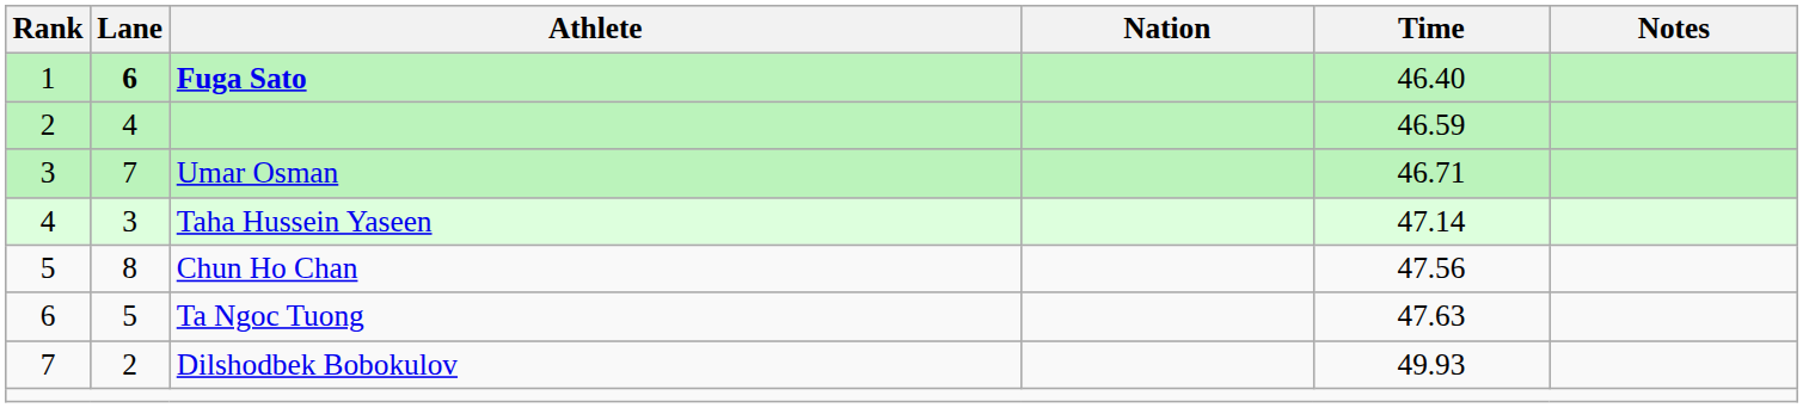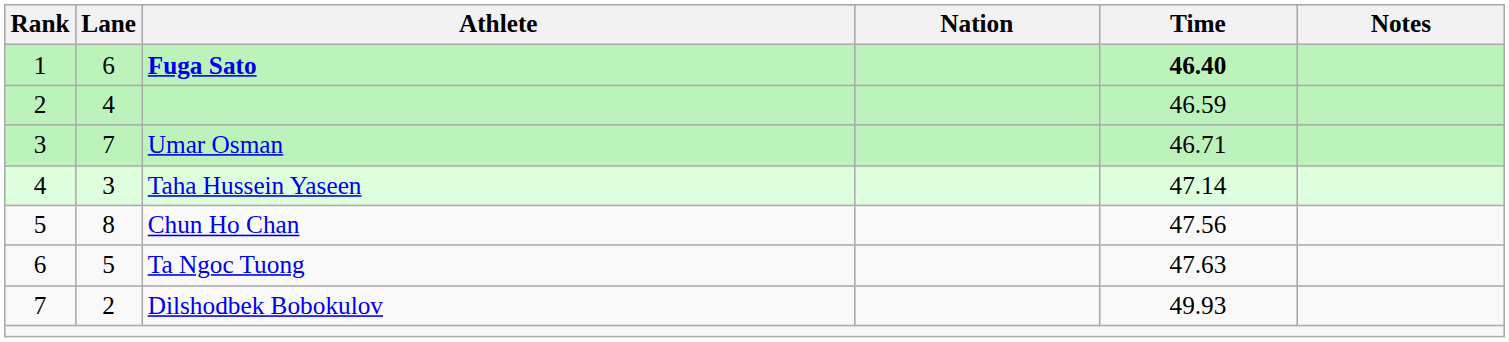1 | Lane: bold -> normal
1 | Time: normal -> bold
